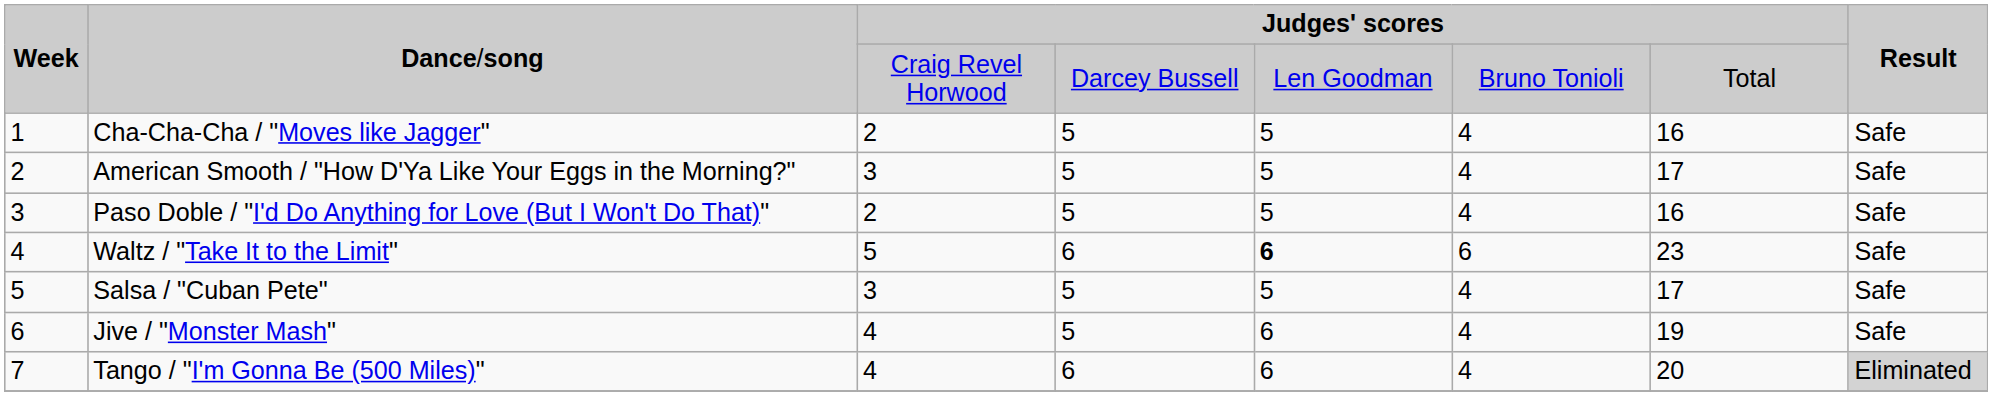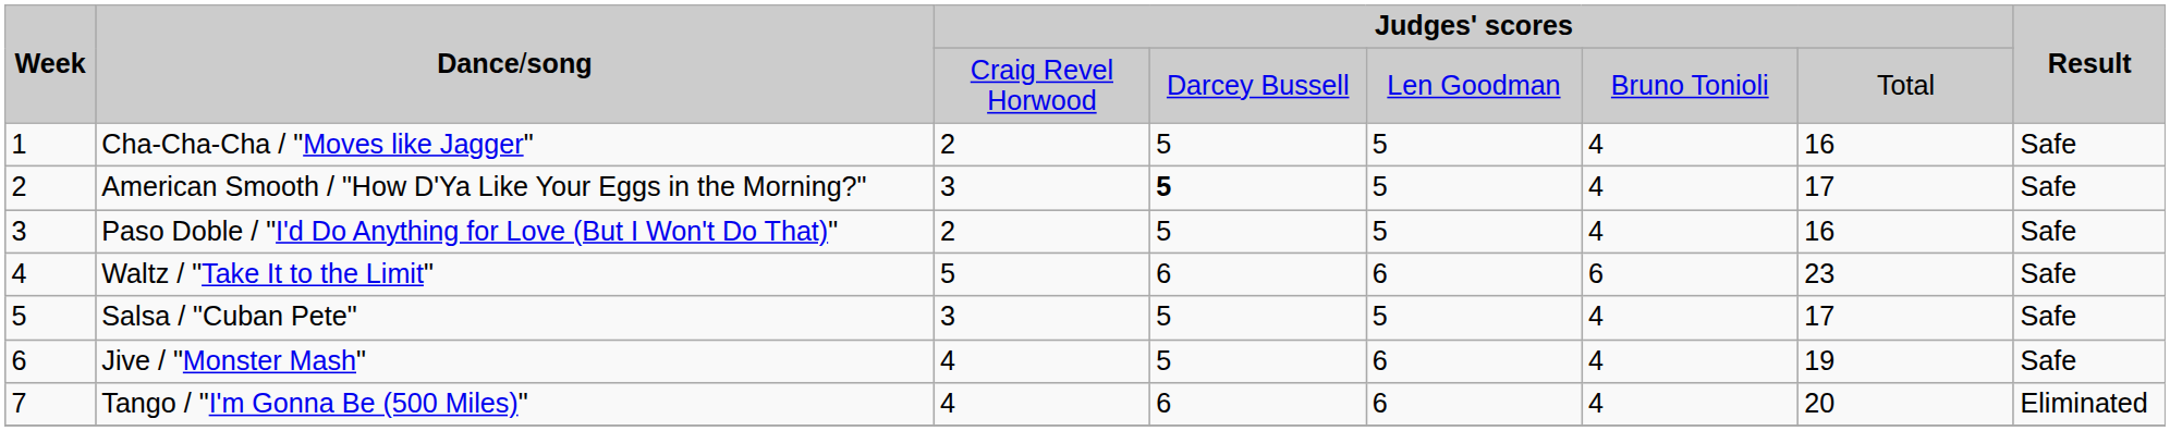American Smooth / "How D'Ya Like Your Eggs in the Morning?" | column 4: normal -> bold
Waltz / "Take It to the Limit" | column 5: bold -> normal
Tango / "I'm Gonna Be (500 Miles)" | column 8: lightgrey background -> no background
